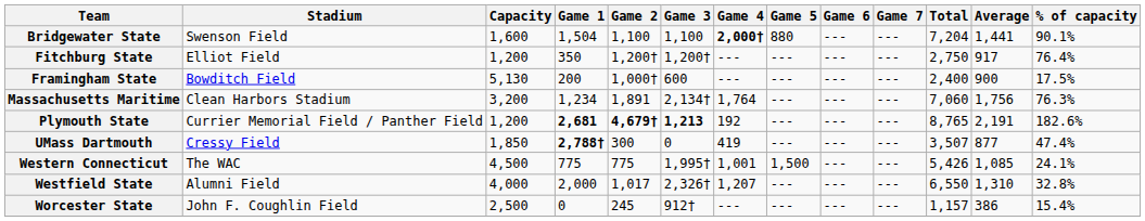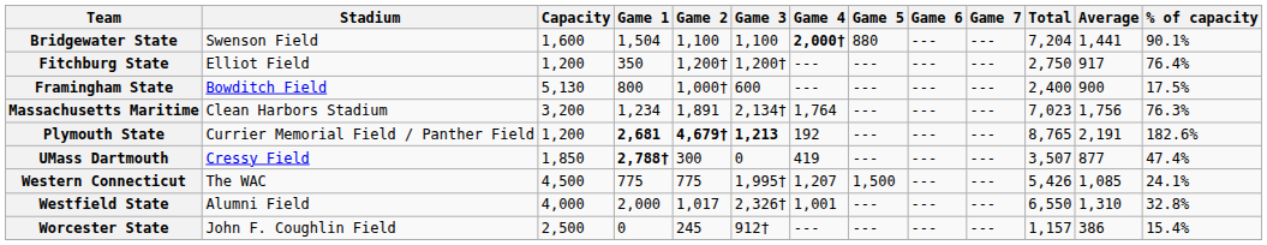Framingham State | Game 1: 200 -> 800
Massachusetts Maritime | Total: 7,060 -> 7,023
Western Connecticut | Game 4: 1,001 -> 1,207
Westfield State | Game 4: 1,207 -> 1,001
